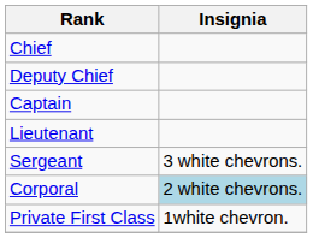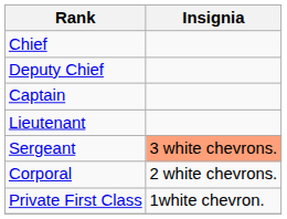Sergeant | Insignia: no background -> lightsalmon background
Corporal | Insignia: lightblue background -> no background
